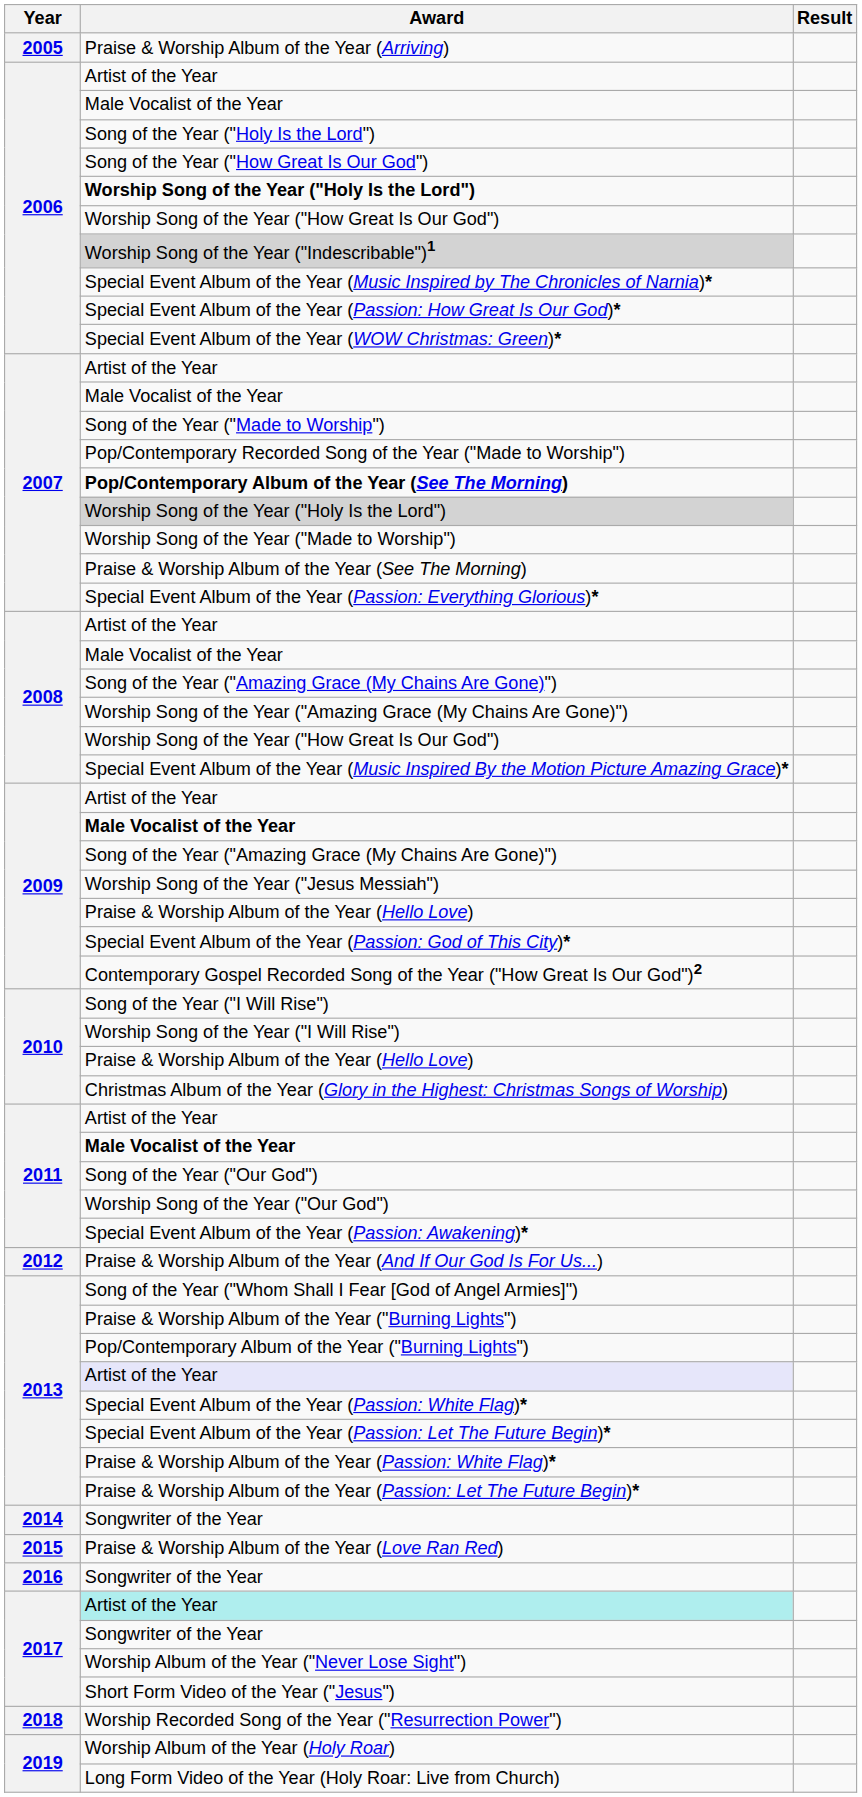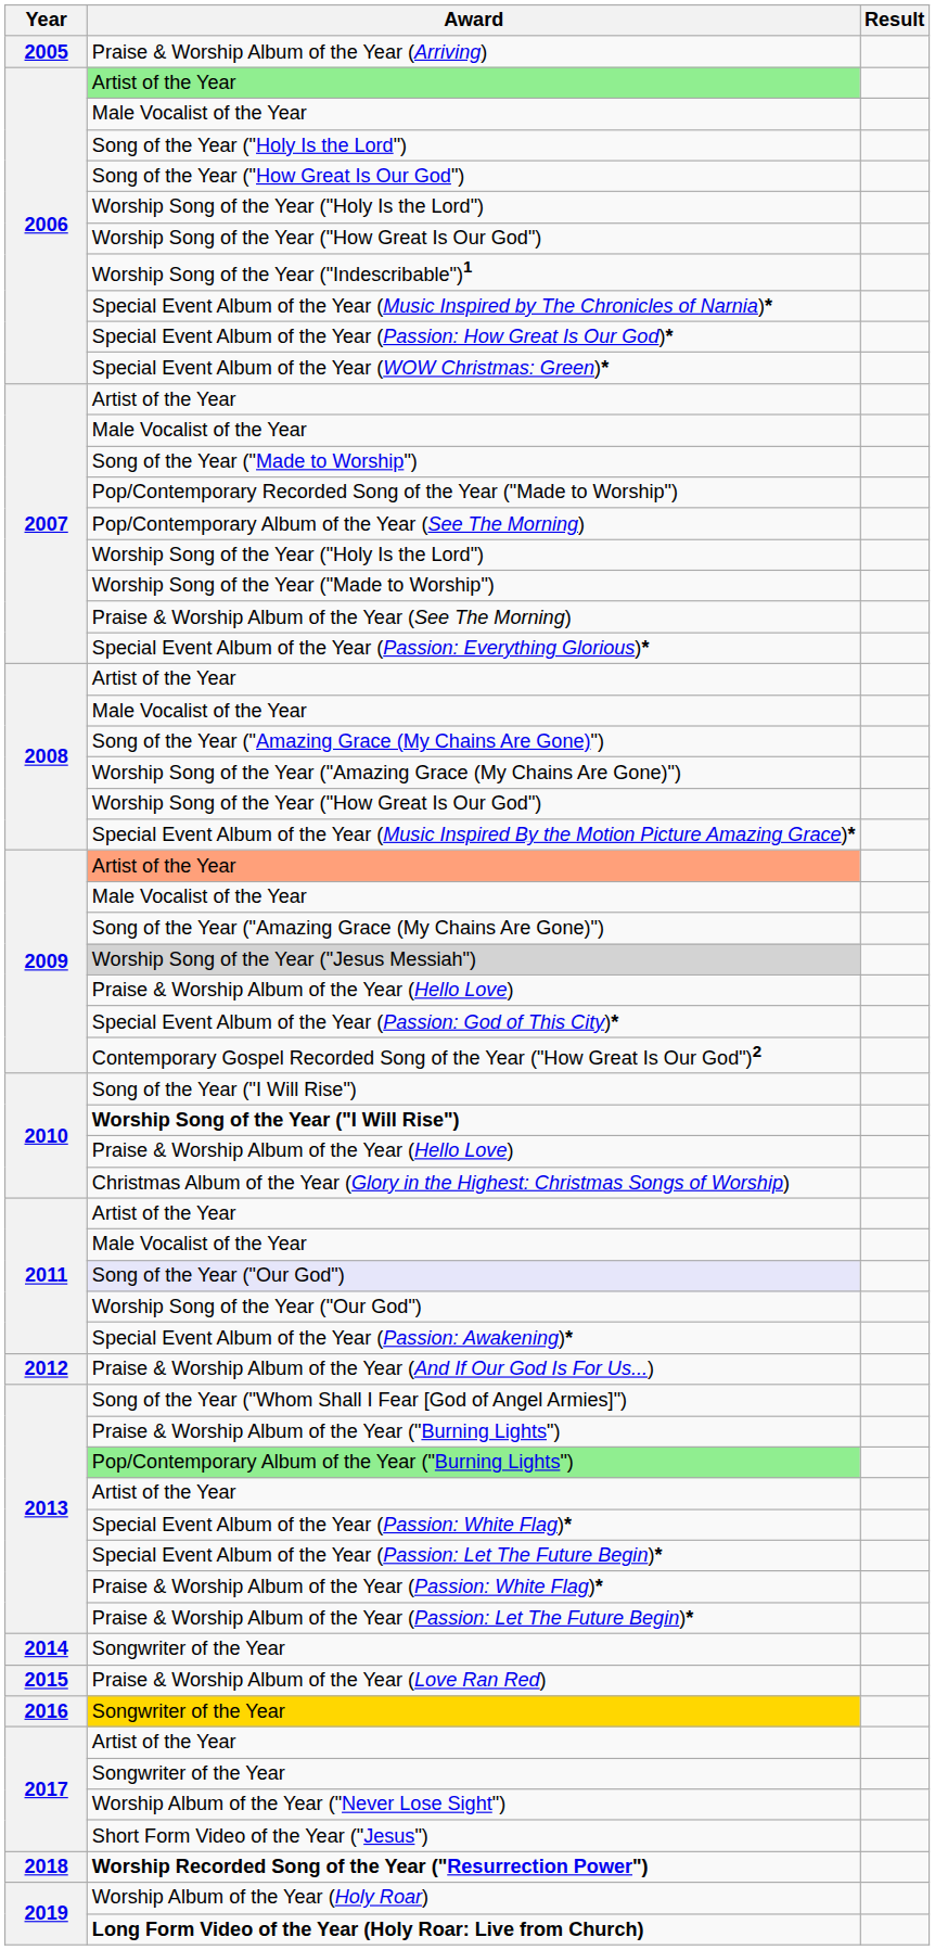2006 / Artist of the Year | Award: no background -> lightgreen background
2006 / Worship Song of the Year ("Holy Is the Lord") | Award: bold -> normal
Worship Song of the Year ("Indescribable")1 | Award: lightgrey background -> no background
Pop/Contemporary Album of the Year (See The Morning) | Award: bold -> normal
2007 / Worship Song of the Year ("Holy Is the Lord") | Award: lightgrey background -> no background
2009 / Artist of the Year | Award: no background -> lightsalmon background
2009 / Male Vocalist of the Year | Award: bold -> normal
Worship Song of the Year ("Jesus Messiah") | Award: no background -> lightgrey background
Worship Song of the Year ("I Will Rise") | Award: normal -> bold
2011 / Male Vocalist of the Year | Award: bold -> normal
Song of the Year ("Our God") | Award: no background -> lavender background
Pop/Contemporary Album of the Year ("Burning Lights") | Award: no background -> lightgreen background
2013 / Artist of the Year | Award: lavender background -> no background
2016 / Songwriter of the Year | Award: no background -> gold background
2017 / Artist of the Year | Award: paleturquoise background -> no background
Worship Recorded Song of the Year ("Resurrection Power") | Award: normal -> bold
Long Form Video of the Year (Holy Roar: Live from Church) | Award: normal -> bold
